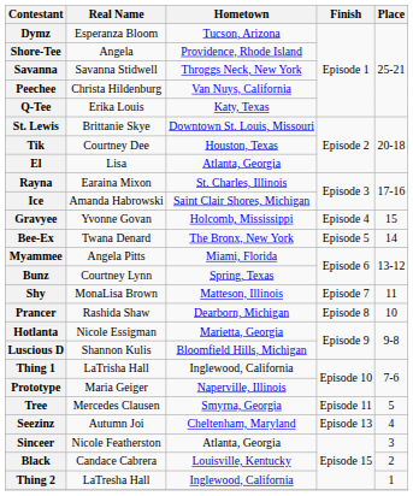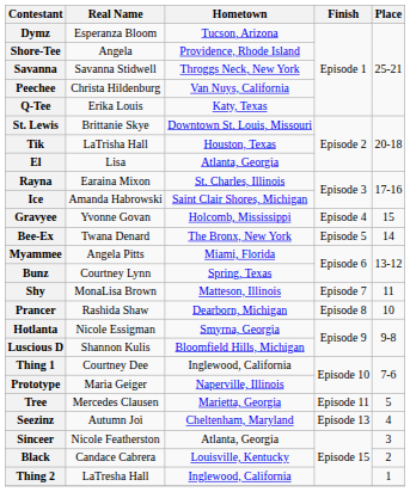Tik | Real Name: Courtney Dee -> LaTrisha Hall
Hotlanta | Hometown: Marietta, Georgia -> Smyrna, Georgia
Thing 1 | Real Name: LaTrisha Hall -> Courtney Dee
Tree | Hometown: Smyrna, Georgia -> Marietta, Georgia
